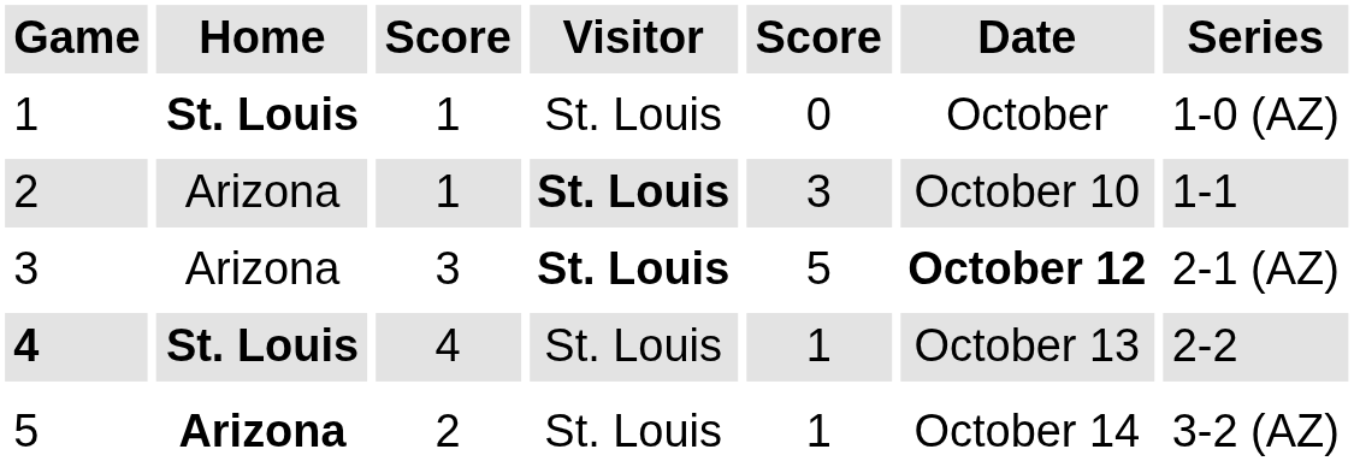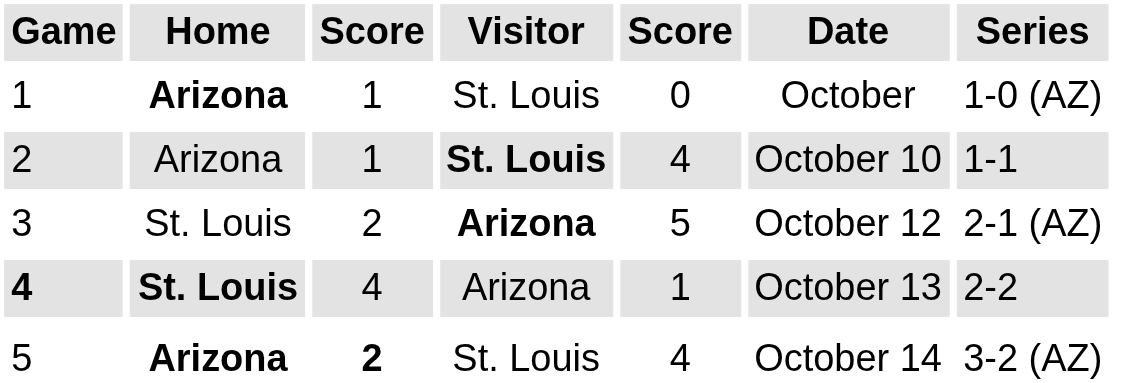row 2 | Home: St. Louis -> Arizona
row 3 | column 5: 3 -> 4
row 4 | Home: Arizona -> St. Louis
row 4 | column 3: 3 -> 2
row 4 | Visitor: St. Louis -> Arizona
row 4 | Date: bold -> normal
row 5 | Visitor: St. Louis -> Arizona
row 6 | column 3: normal -> bold
row 6 | column 5: 1 -> 4
